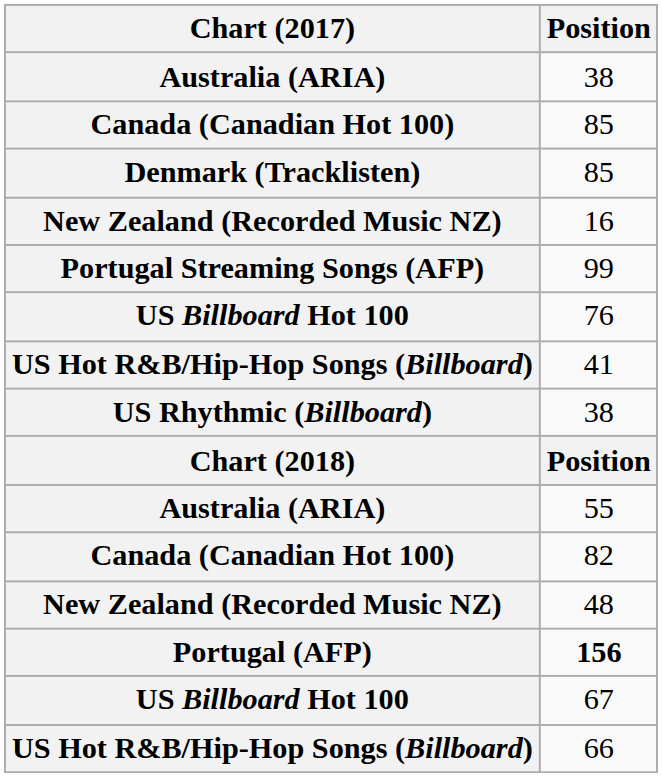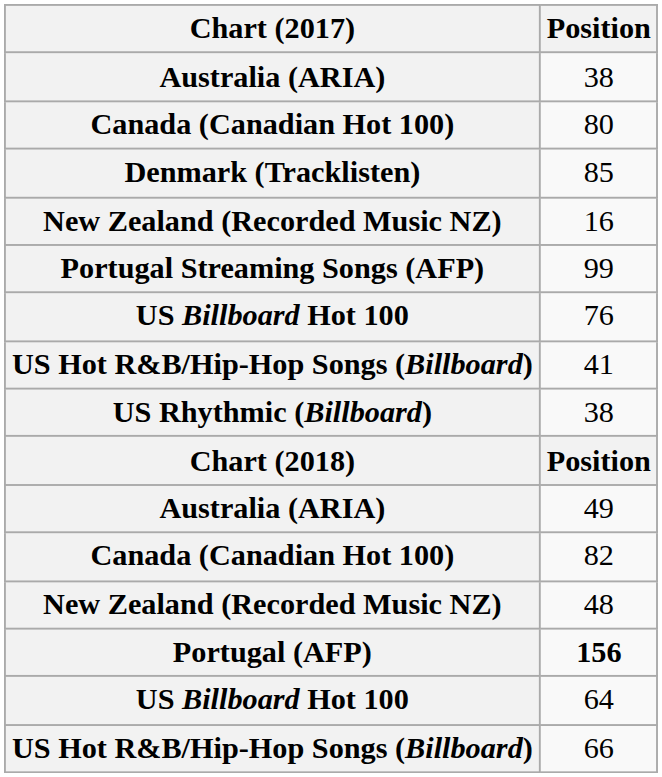row 3 | Position: 85 -> 80
row 11 | Position: 55 -> 49
row 15 | Position: 67 -> 64
